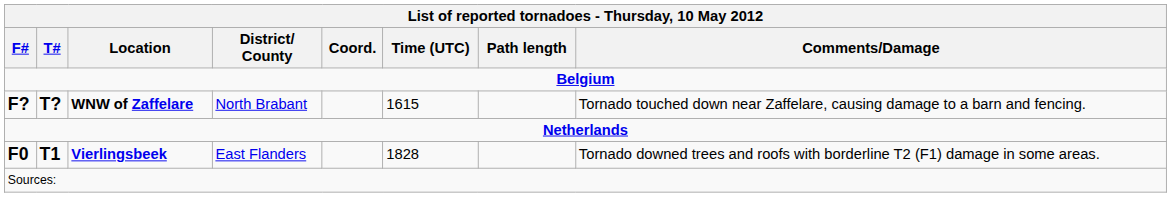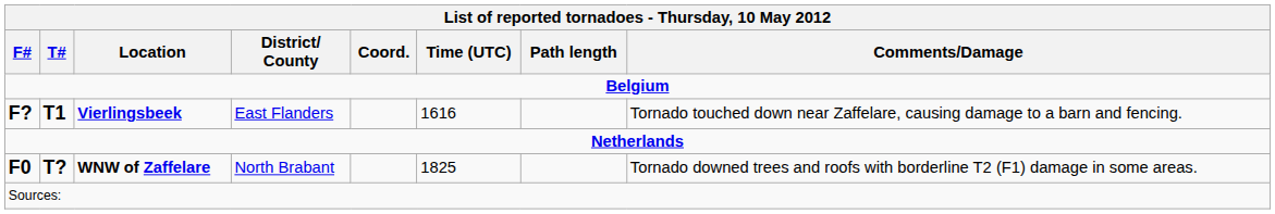F? | T#: T? -> T1
F? | Location: WNW of Zaffelare -> Vierlingsbeek
F? | District/ County: North Brabant -> East Flanders
F? | Time (UTC): 1615 -> 1616
F0 | T#: T1 -> T?
F0 | Location: Vierlingsbeek -> WNW of Zaffelare
F0 | District/ County: East Flanders -> North Brabant
F0 | Time (UTC): 1828 -> 1825
